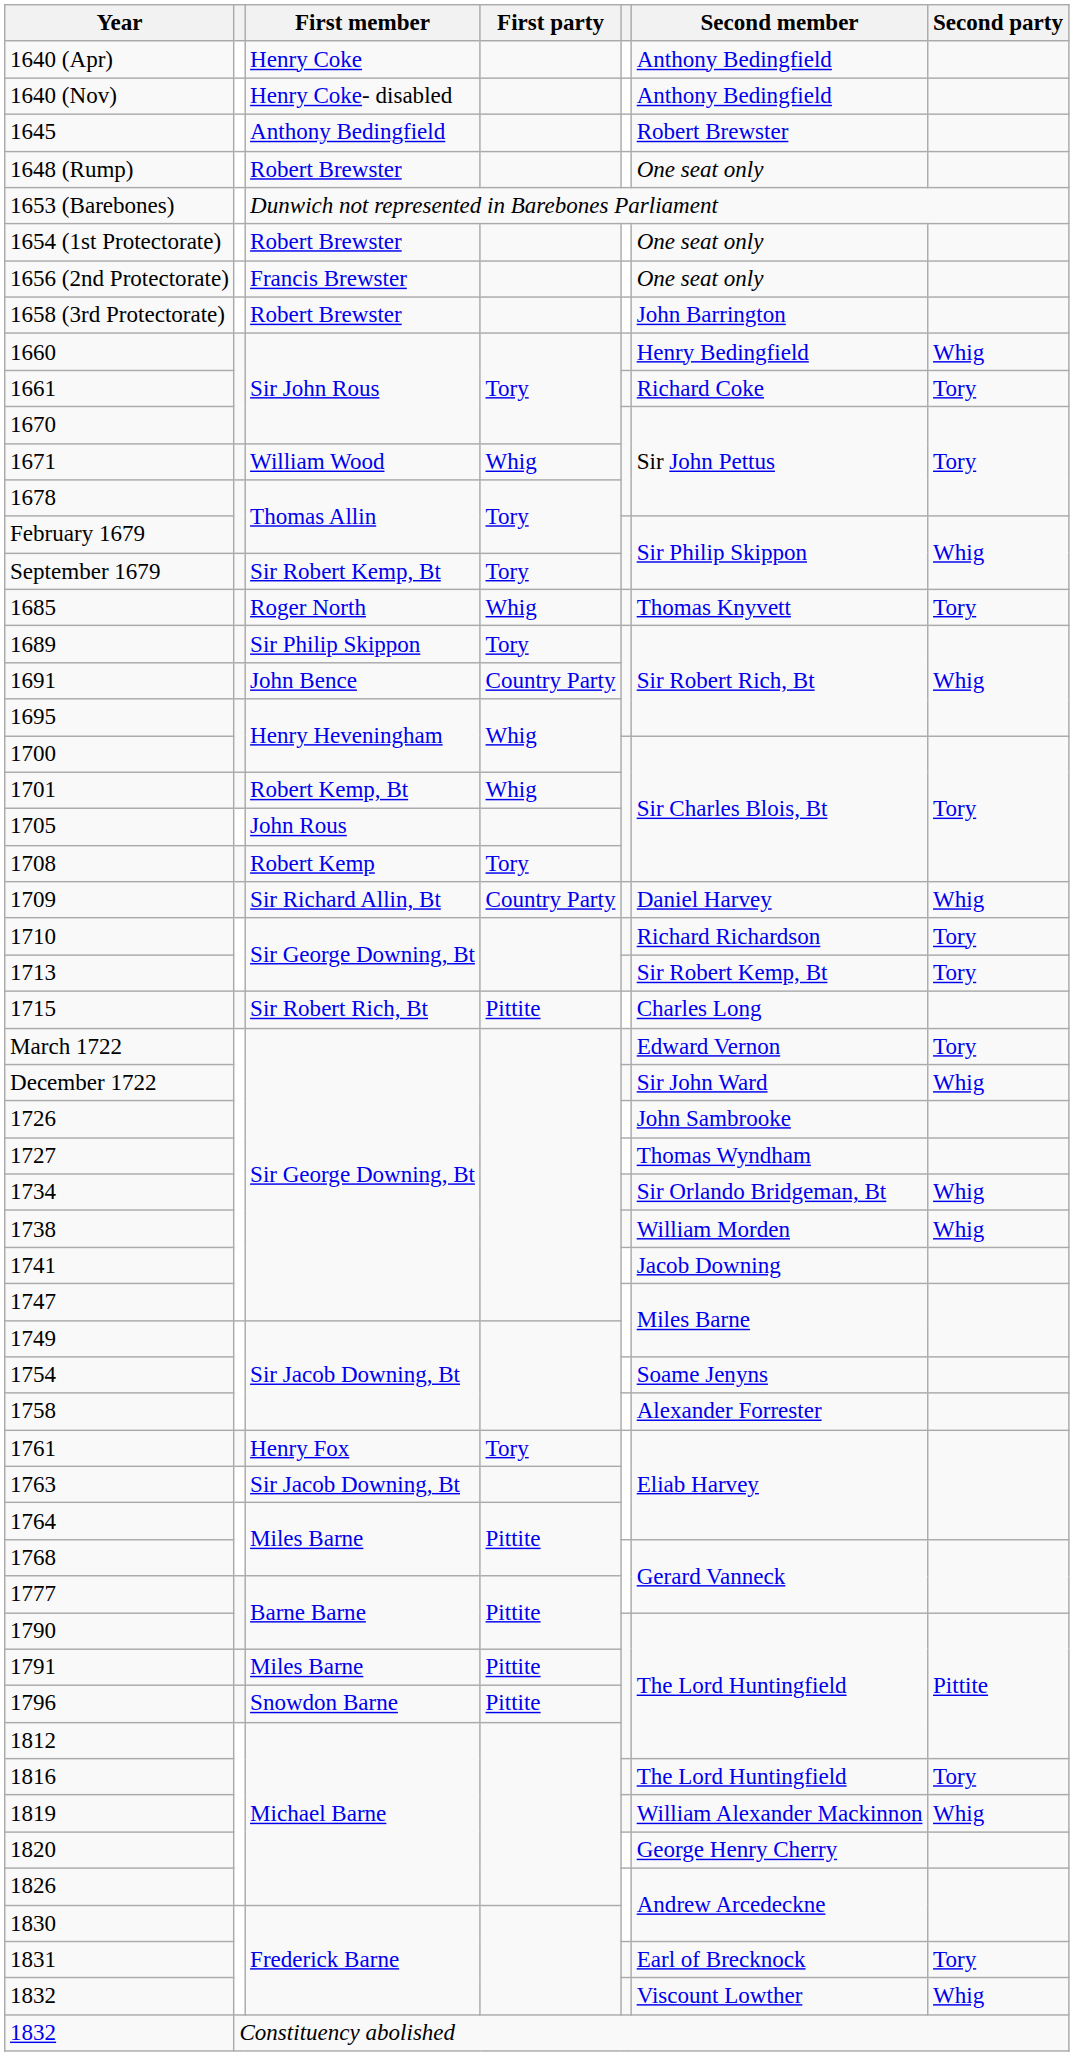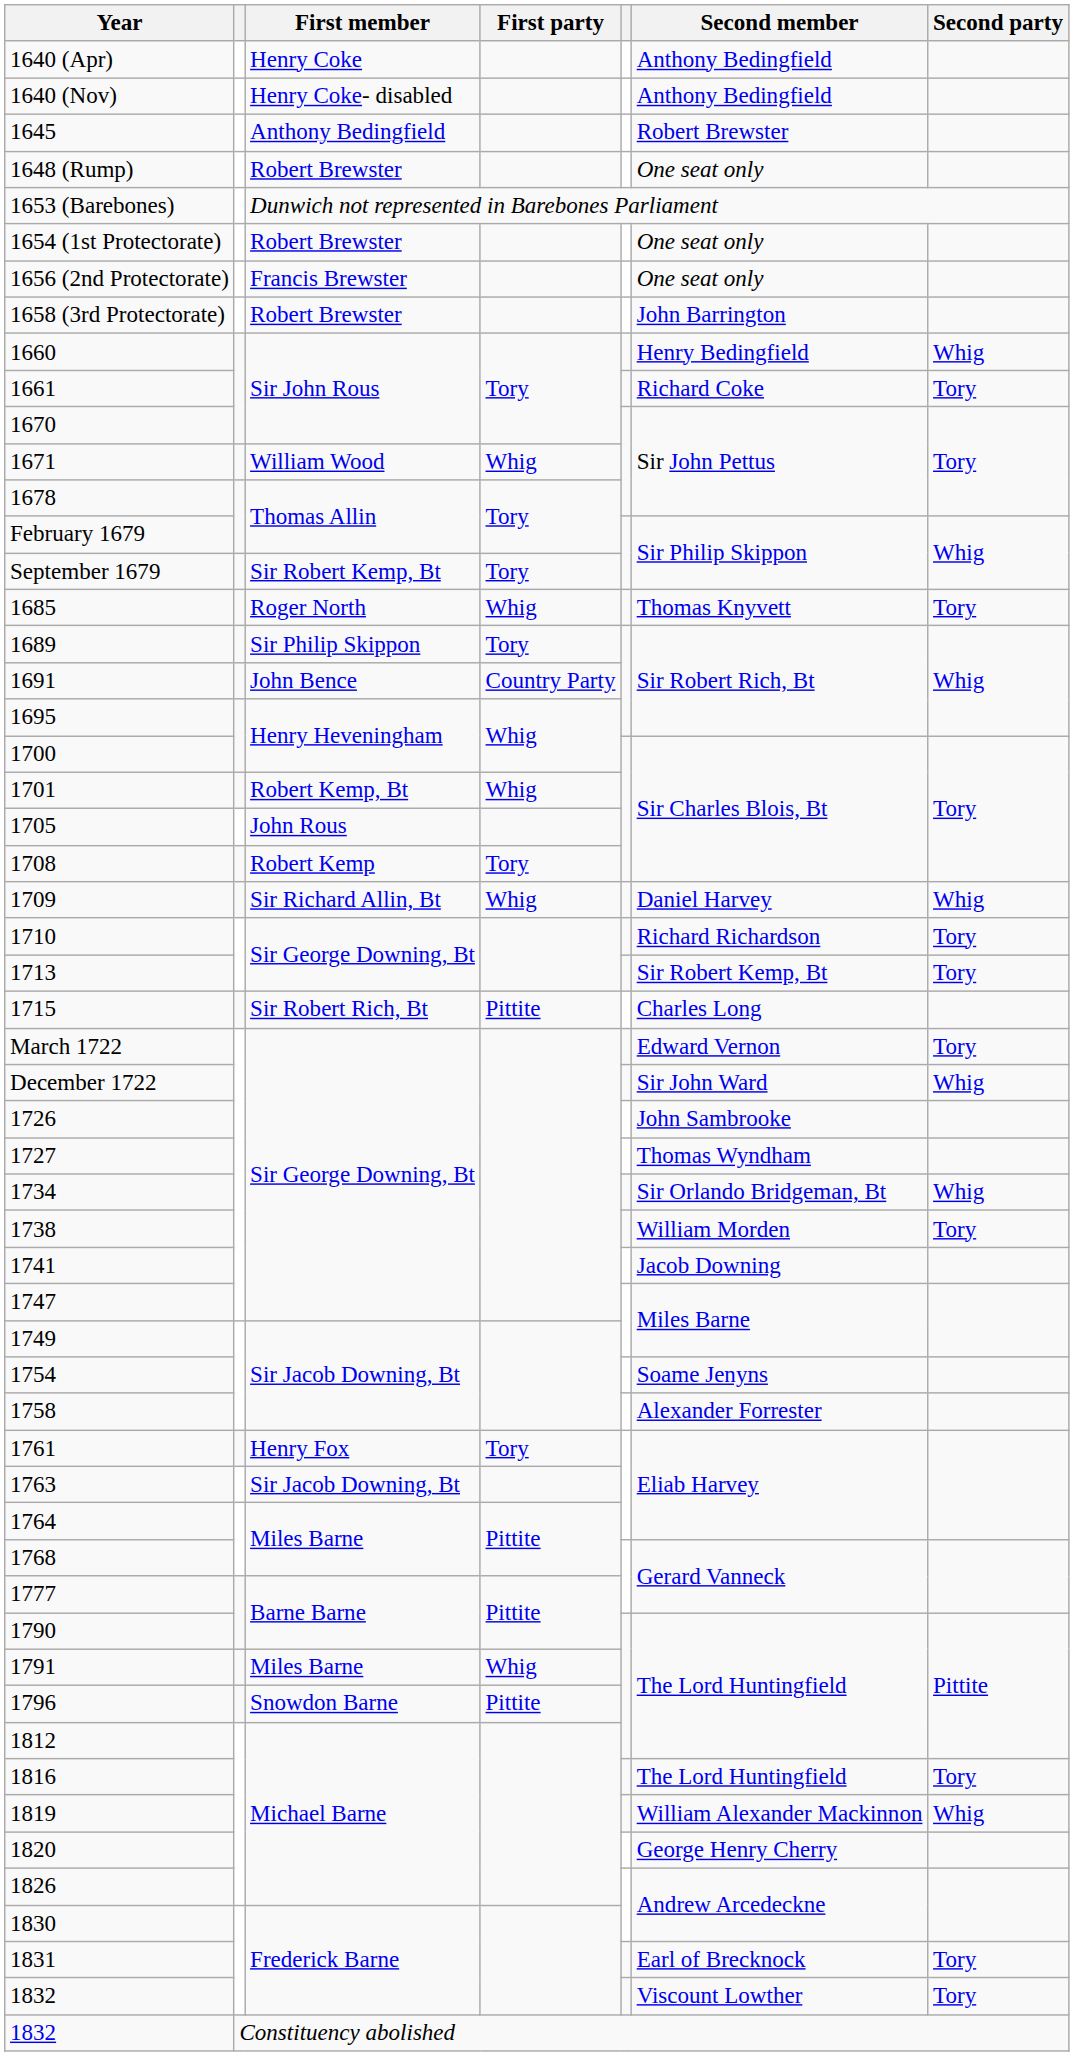1709 | First party: Country Party -> Whig
1738 | Second party: Whig -> Tory
1791 | First party: Pittite -> Whig
1832 / Frederick Barne | Second party: Whig -> Tory
